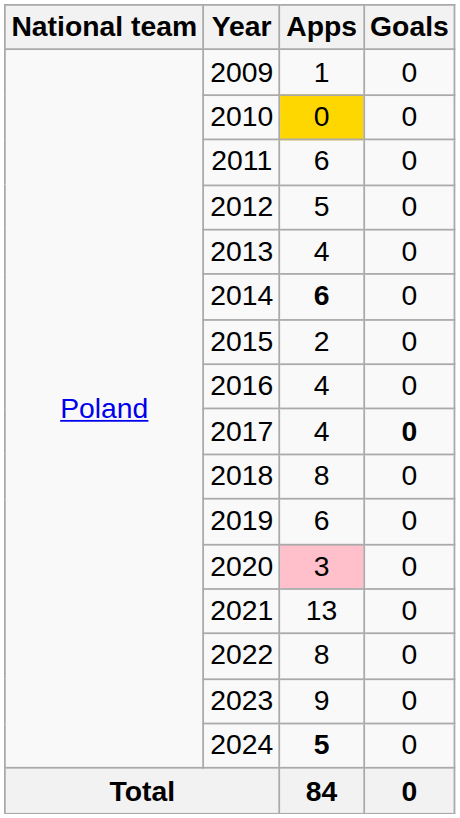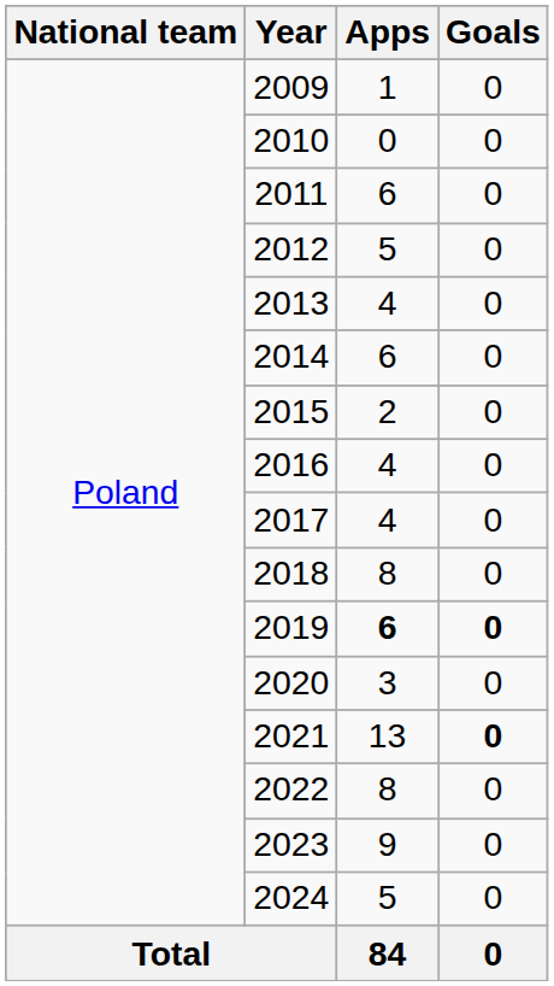2010 | Apps: gold background -> no background
2014 | Apps: bold -> normal
2017 | Goals: bold -> normal
2019 | Apps: normal -> bold
2019 | Goals: normal -> bold
2020 | Apps: pink background -> no background
2021 | Goals: normal -> bold
2024 | Apps: bold -> normal
